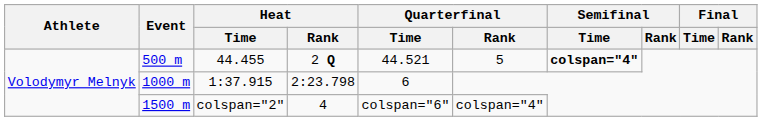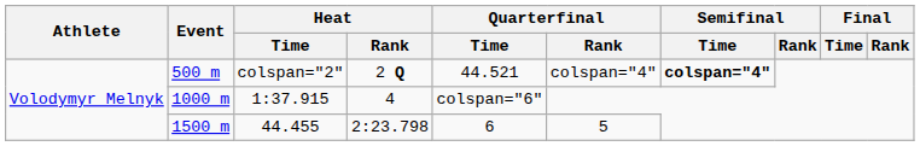500 m | Heat / Time: 44.455 -> colspan="2"
500 m | Quarterfinal / Rank: 5 -> colspan="4"
1000 m | Heat / Rank: 2:23.798 -> 4
1000 m | Quarterfinal / Time: 6 -> colspan="6"
1500 m | Heat / Time: colspan="2" -> 44.455
1500 m | Heat / Rank: 4 -> 2:23.798
1500 m | Quarterfinal / Time: colspan="6" -> 6
1500 m | Quarterfinal / Rank: colspan="4" -> 5
